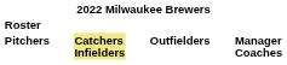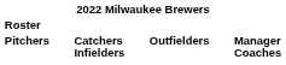Pitchers | column 2: khaki background -> no background
